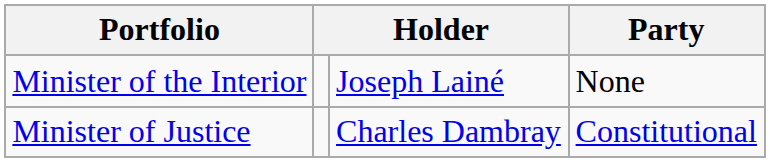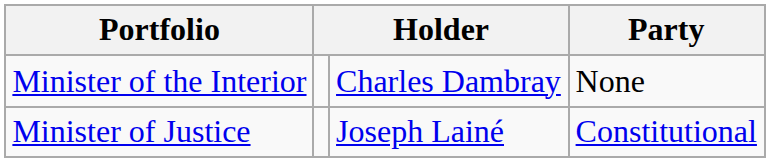Minister of the Interior | column 3: Joseph Lainé -> Charles Dambray
Minister of Justice | column 3: Charles Dambray -> Joseph Lainé
